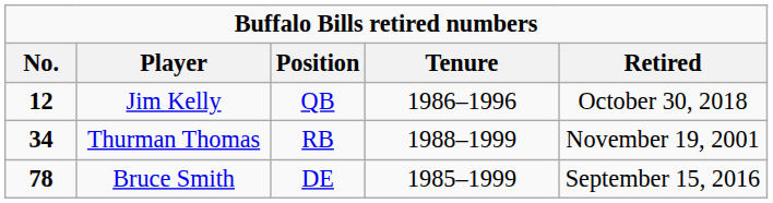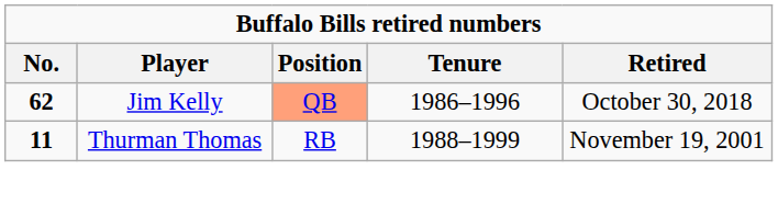Jim Kelly | No.: 12 -> 62
Jim Kelly | Position: no background -> lightsalmon background
Thurman Thomas | No.: 34 -> 11
- row: 78 | Bruce Smith | DE | 1985–1999 | September 15, 2016
